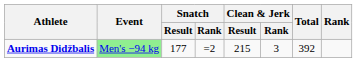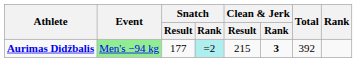Aurimas Didžbalis | Snatch / Rank: no background -> paleturquoise background
Aurimas Didžbalis | Clean & Jerk / Rank: normal -> bold
